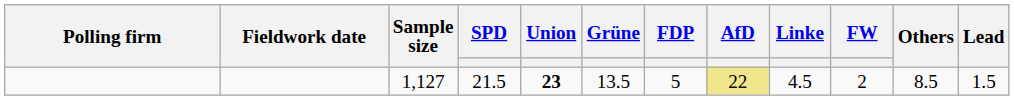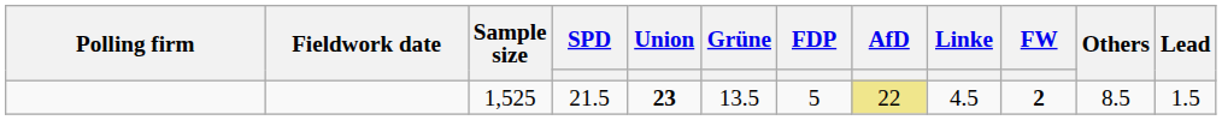row 3 | Sample size: 1,127 -> 1,525
row 3 | FW: normal -> bold
